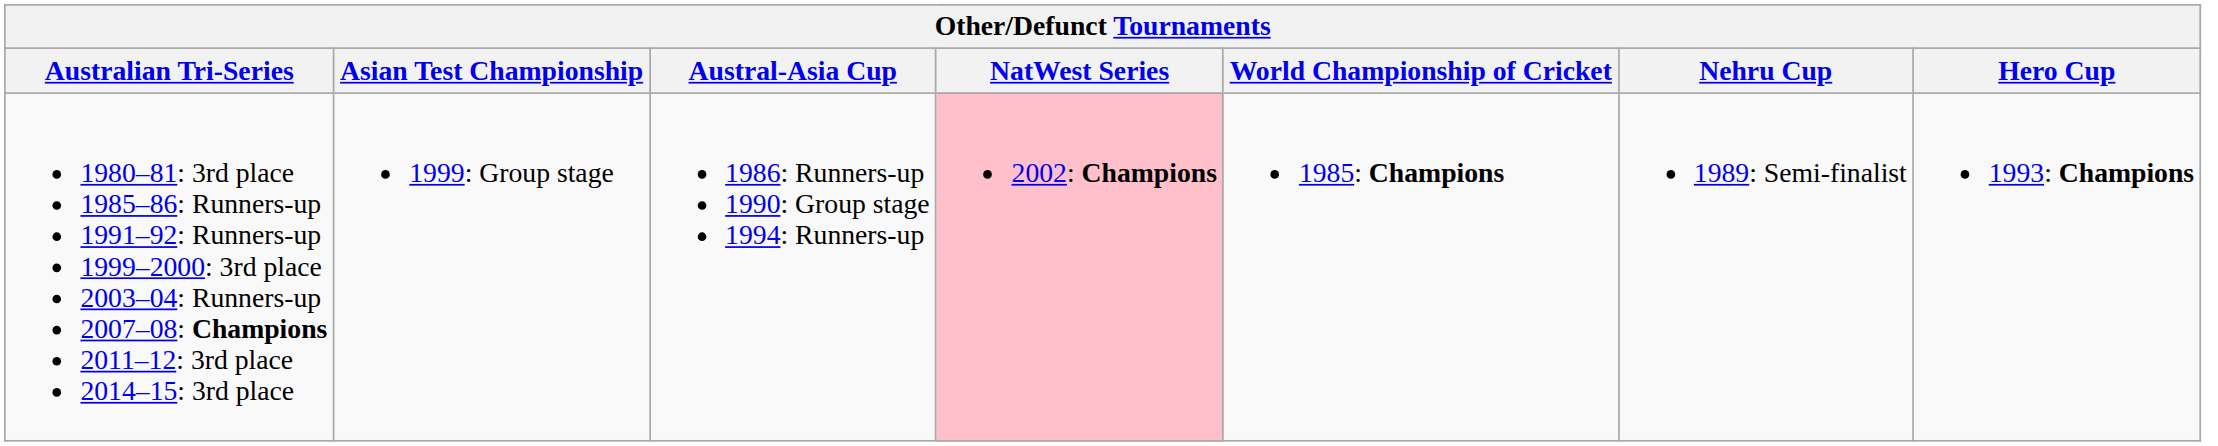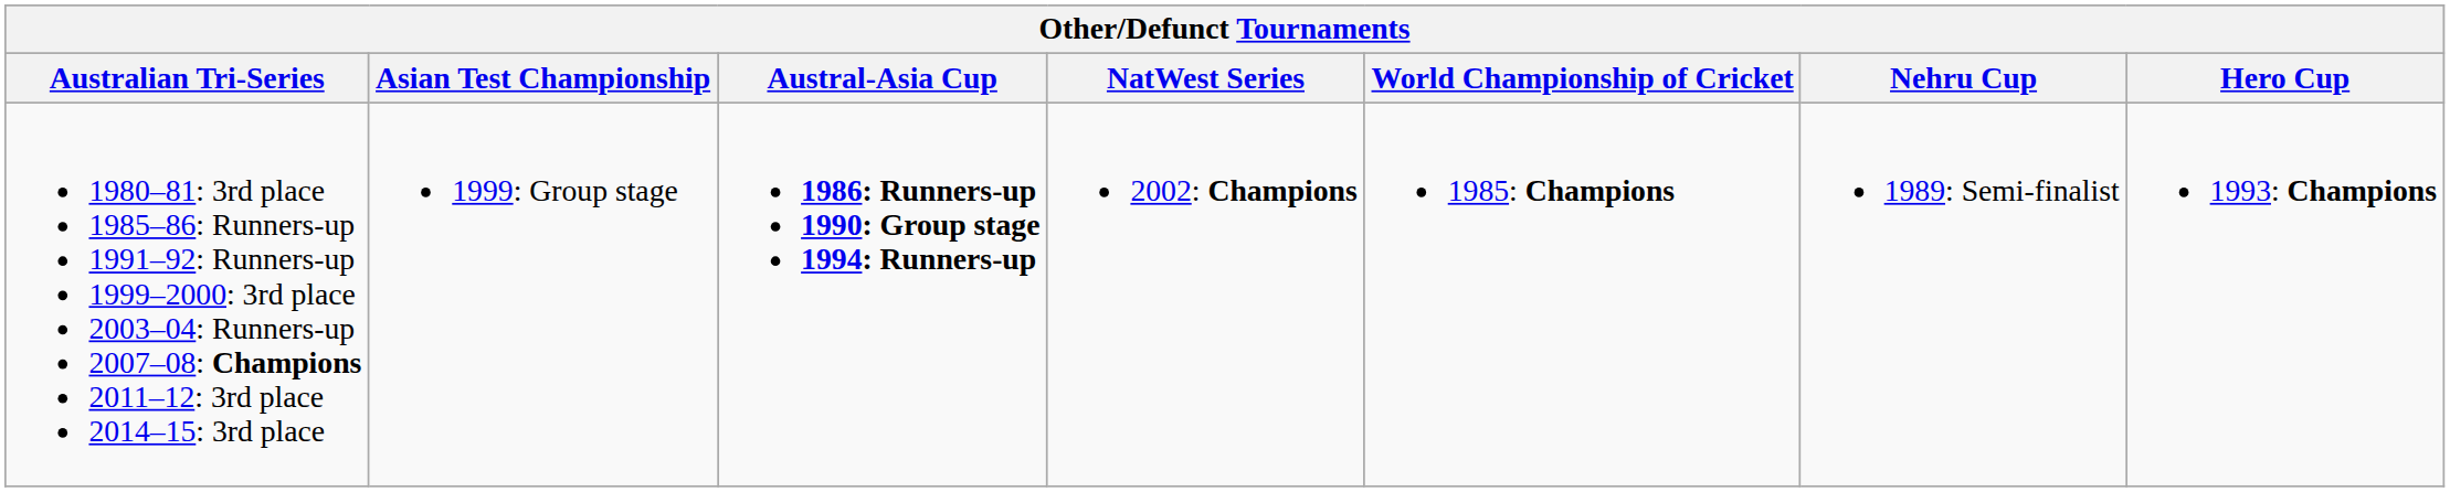row 3 | Austral-Asia Cup: normal -> bold
row 3 | NatWest Series: pink background -> no background
